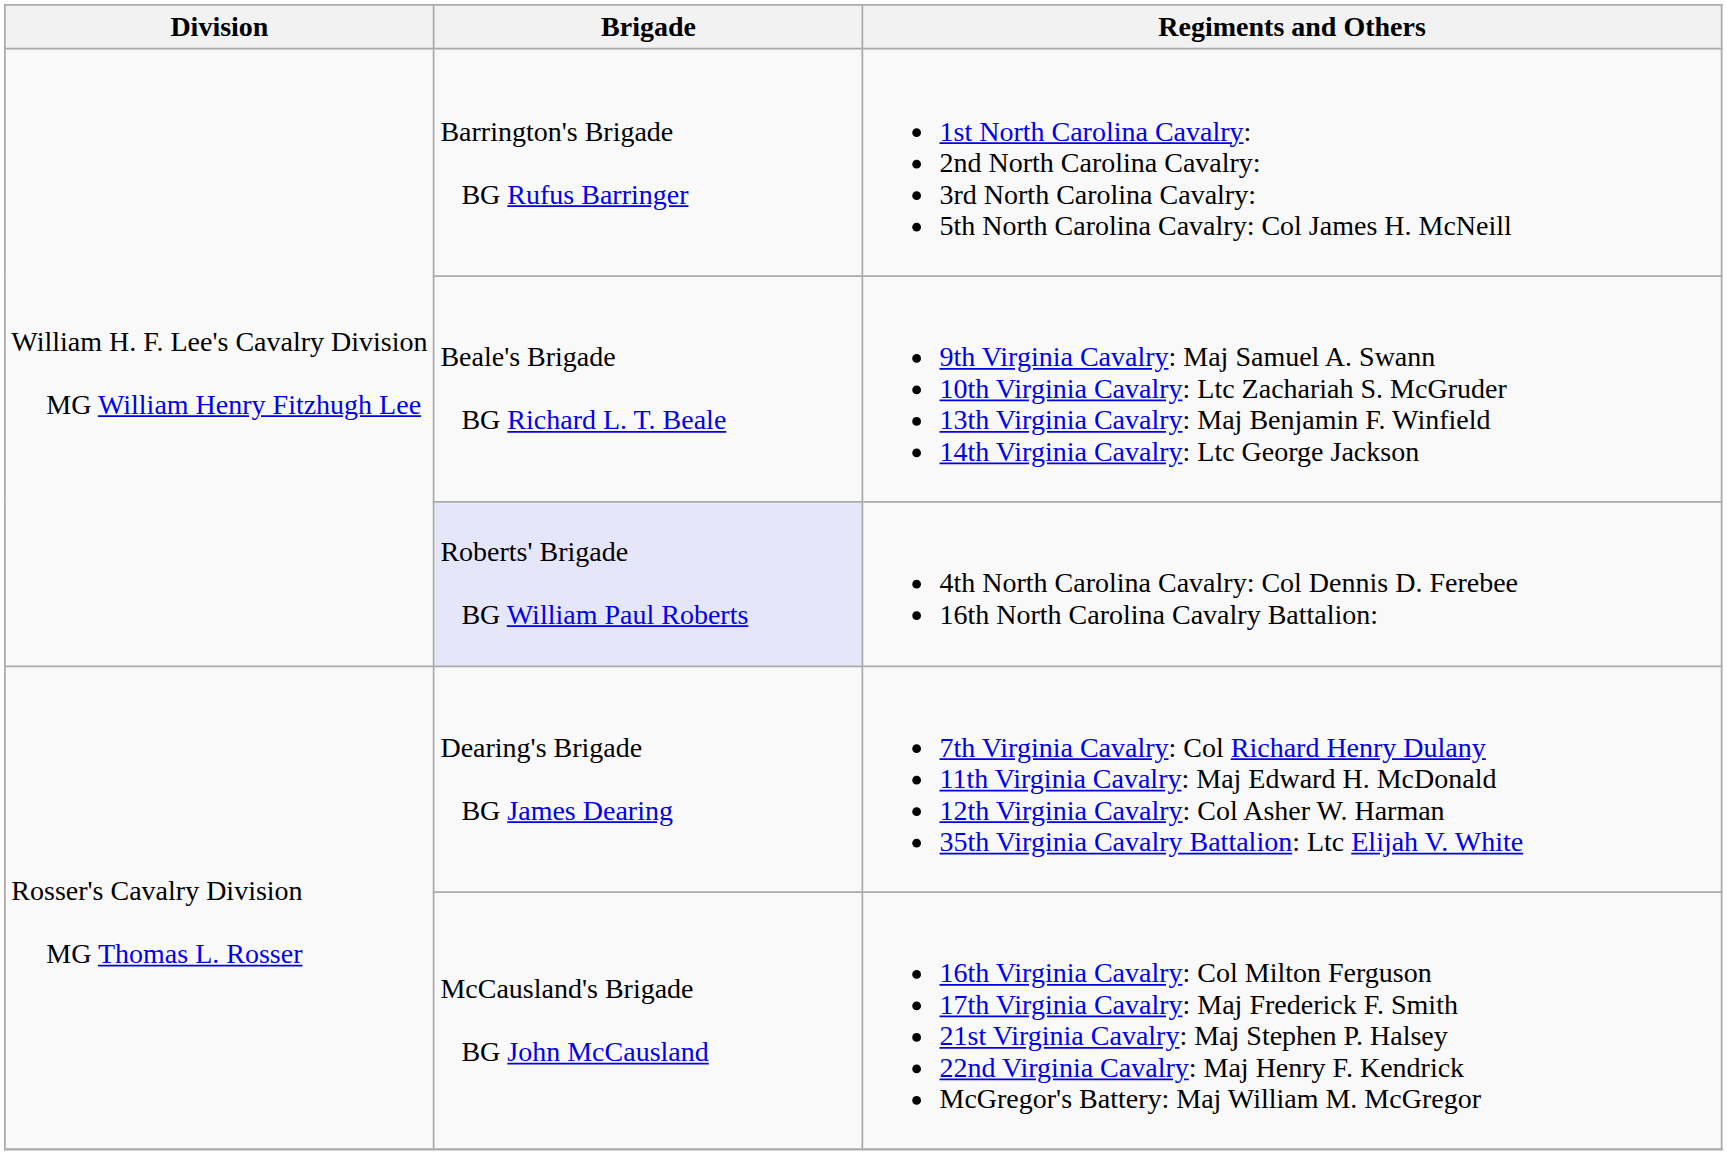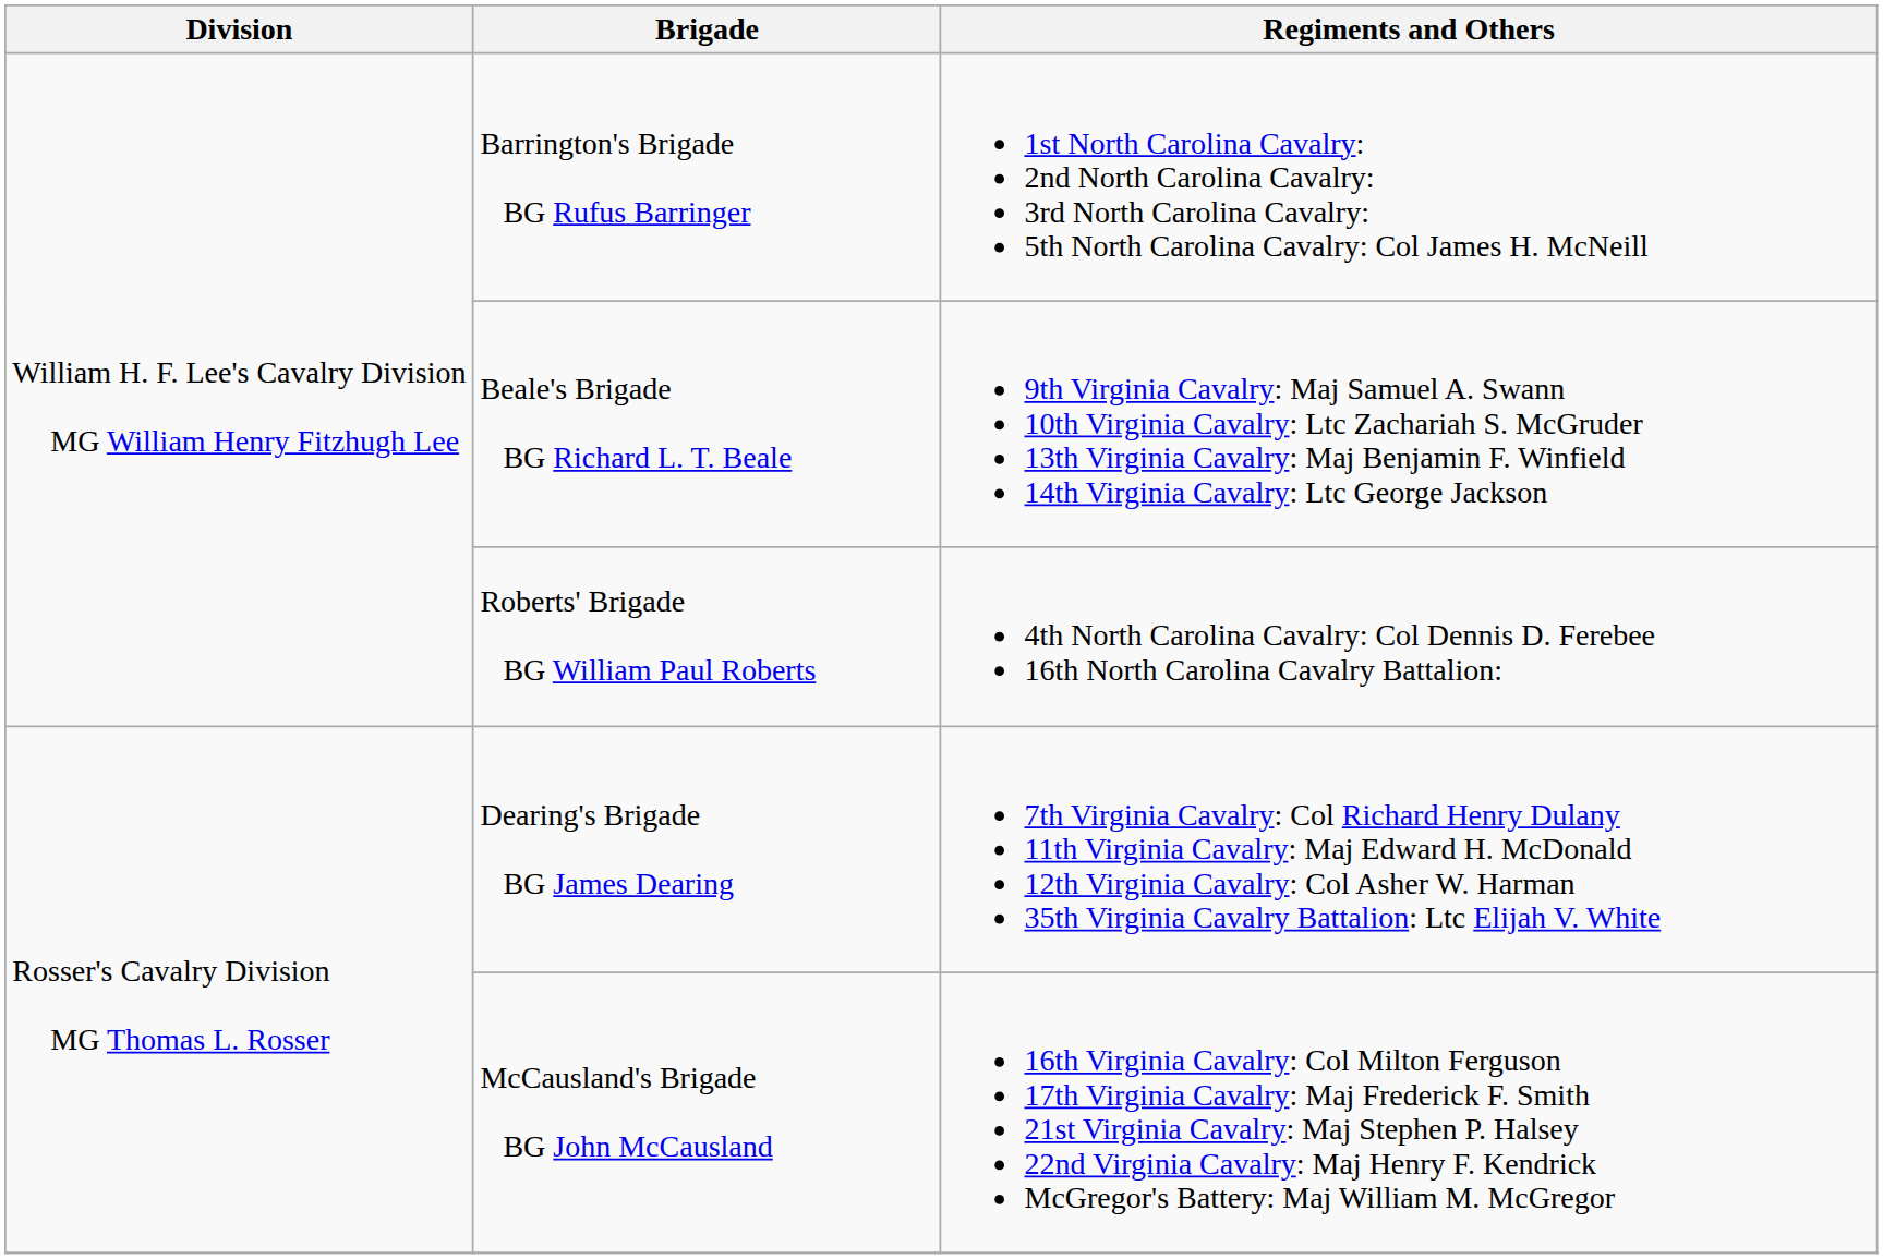Roberts' Brigade BG William Paul Roberts | Brigade: lavender background -> no background
